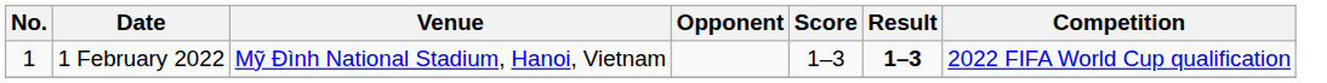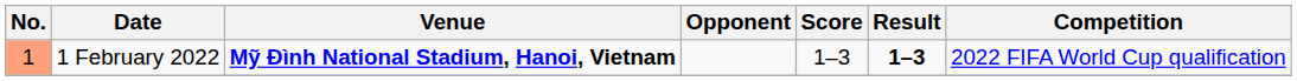1 February 2022 | No.: no background -> lightsalmon background
1 February 2022 | Venue: normal -> bold
